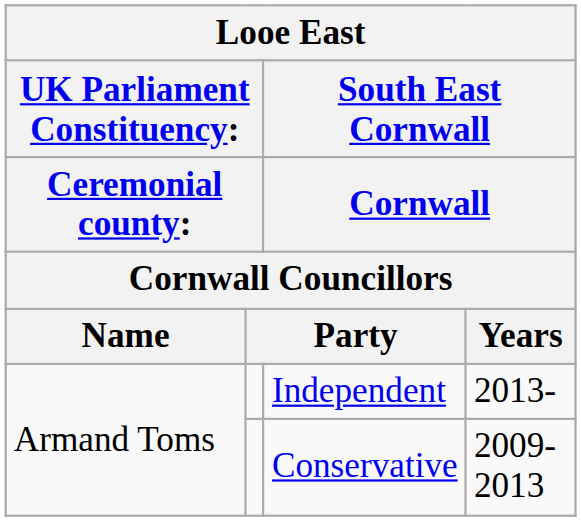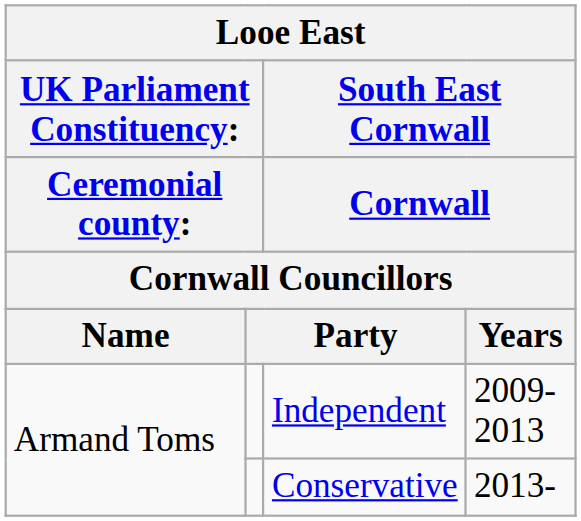Independent | South East Cornwall / Cornwall / Years: 2013- -> 2009-2013
Conservative | South East Cornwall / Cornwall / Years: 2009-2013 -> 2013-
